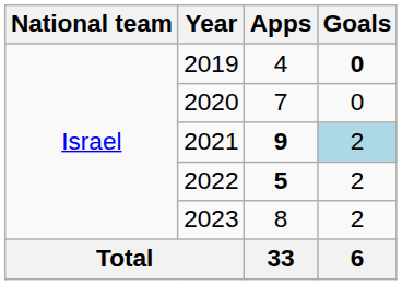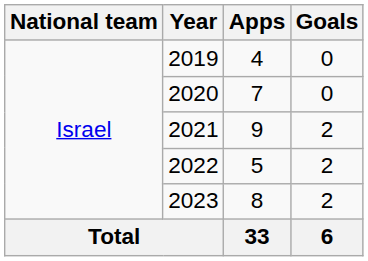2019 | Goals: bold -> normal
2021 | Apps: bold -> normal
2021 | Goals: lightblue background -> no background
2022 | Apps: bold -> normal
